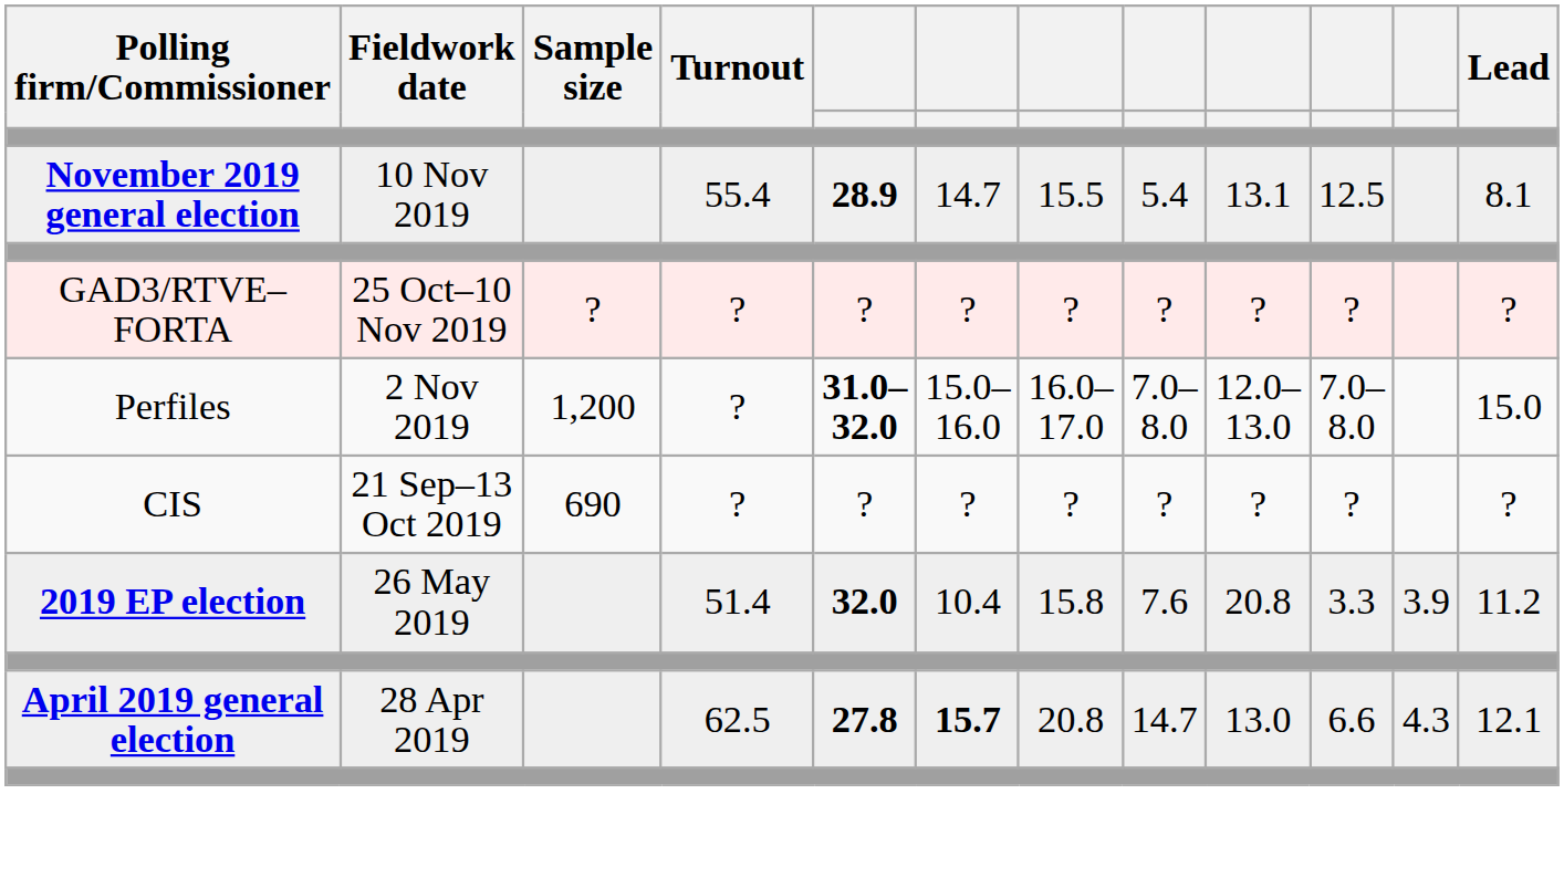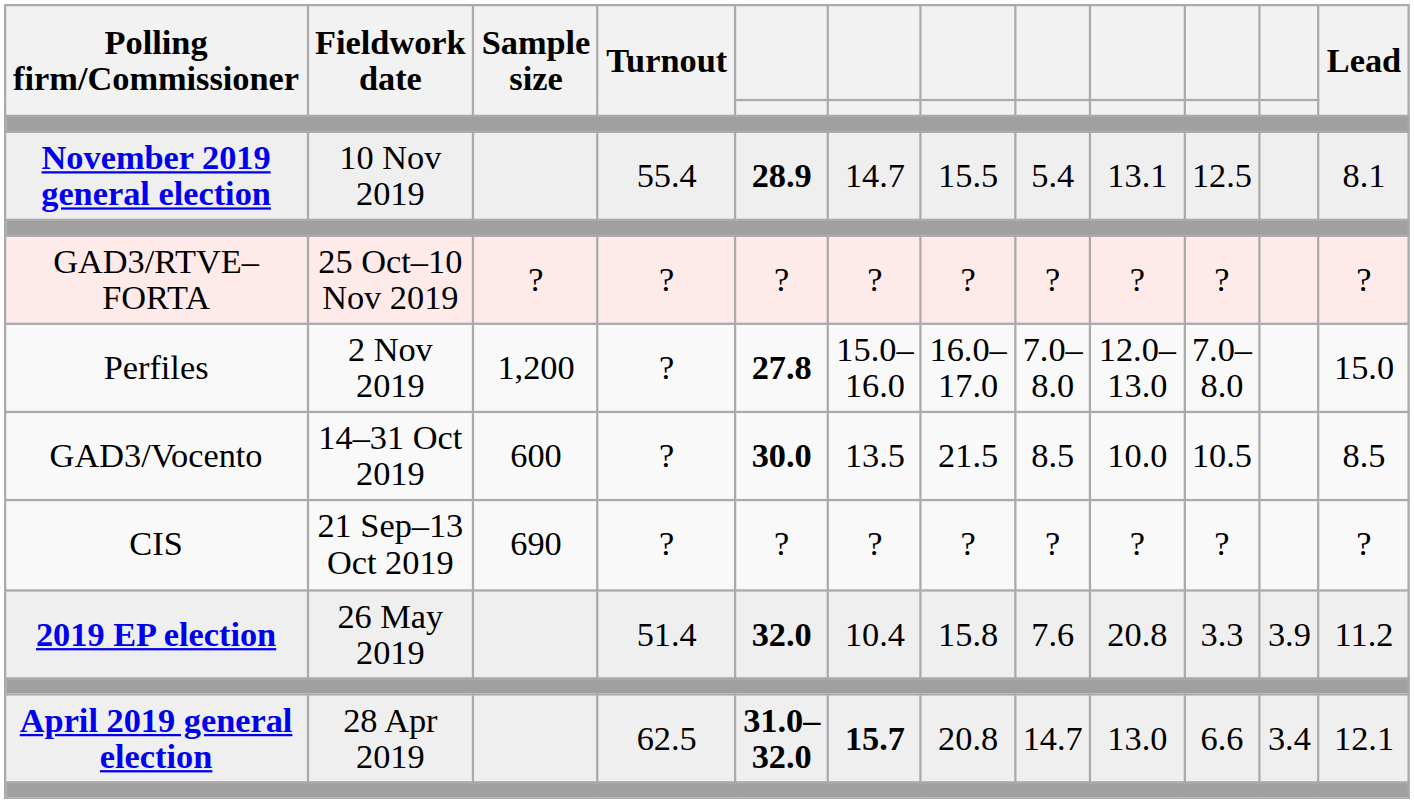Perfiles | column 5: 31.0– 32.0 -> 27.8
+ row: GAD3/Vocento | 14–31 Oct 2019 | 600 | ? | 30.0 | 13.5 | 21.5 | 8.5 | 10.0 | 10.5 | 8.5
April 2019 general election | column 5: 27.8 -> 31.0– 32.0
April 2019 general election | column 11: 4.3 -> 3.4
